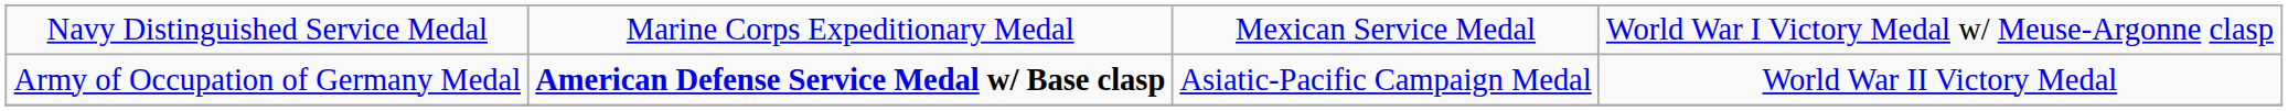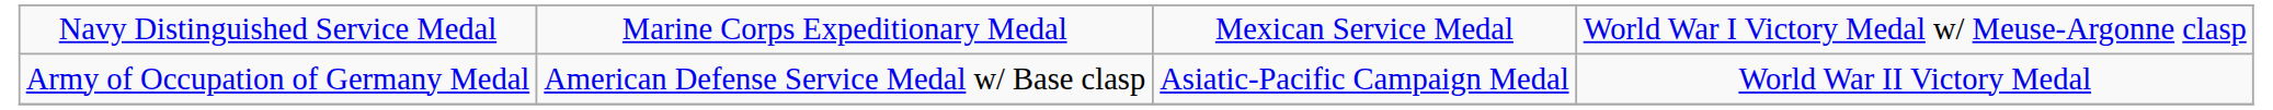Army of Occupation of Germany Medal | column 2: bold -> normal
